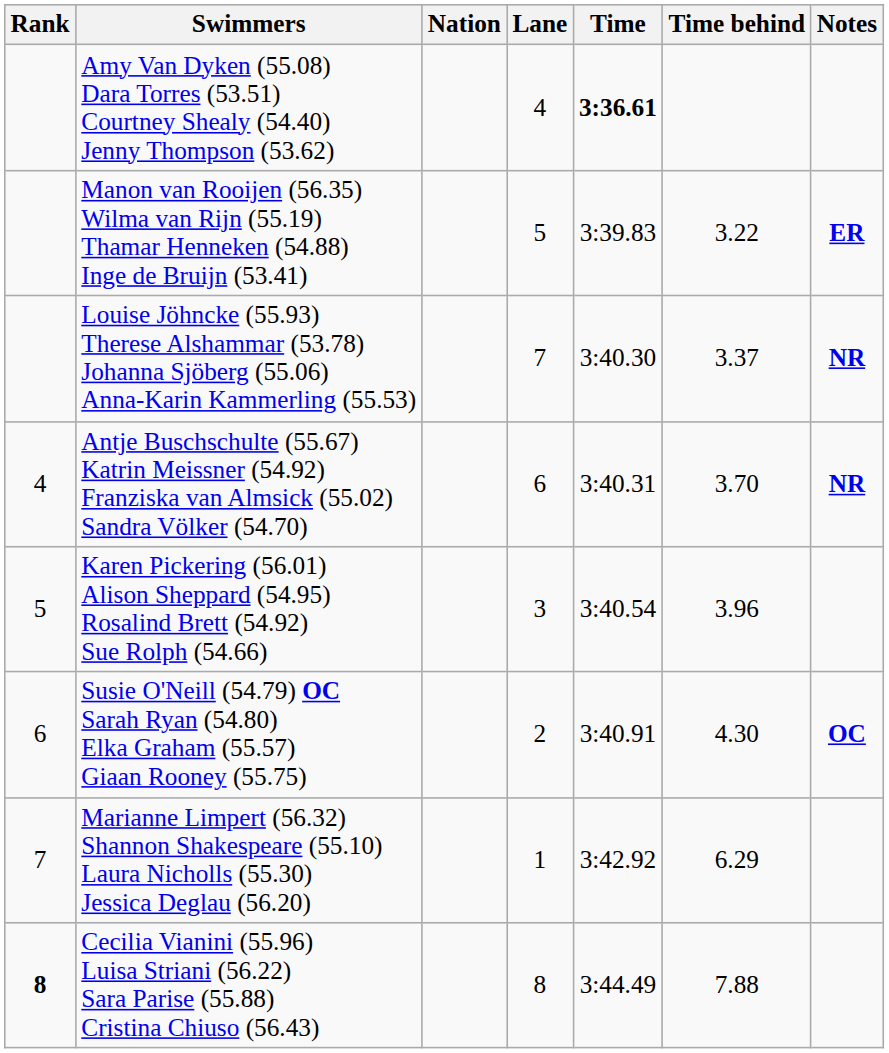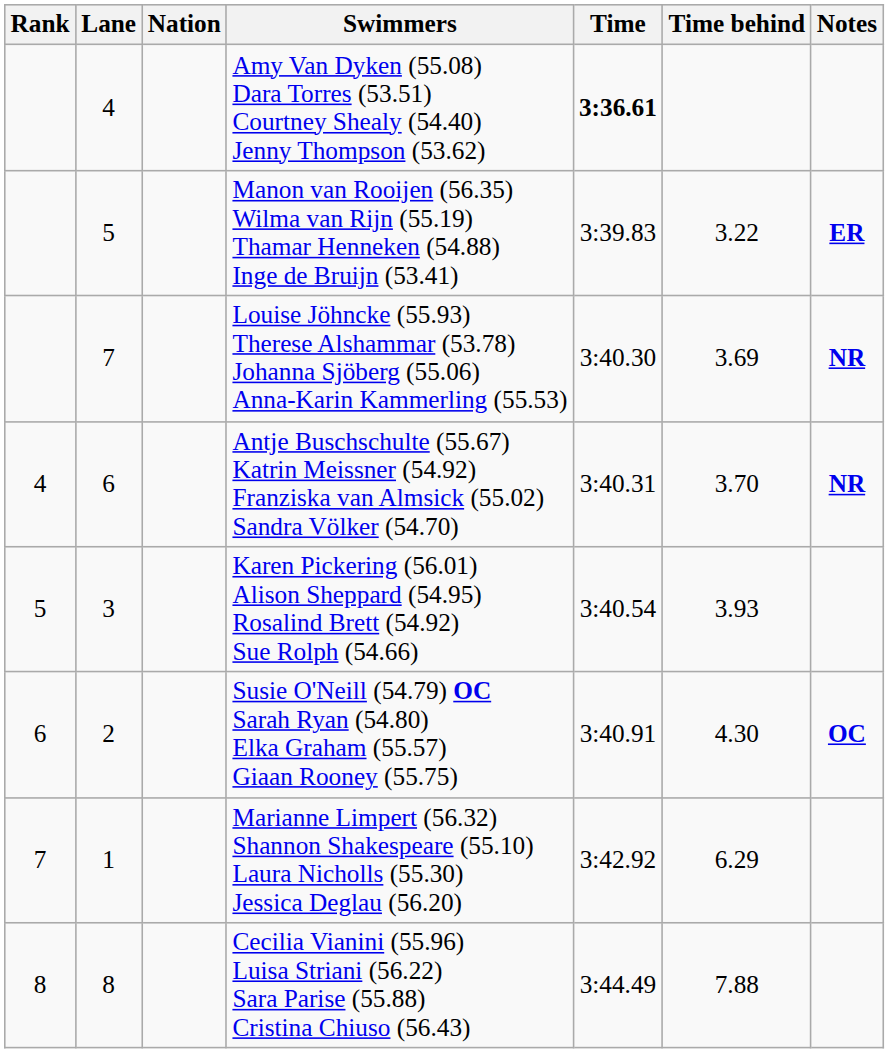columns swapped: Lane <-> Swimmers
row 4 | Time behind: 3.37 -> 3.69
row 6 | Time behind: 3.96 -> 3.93
row 9 | Rank: bold -> normal
